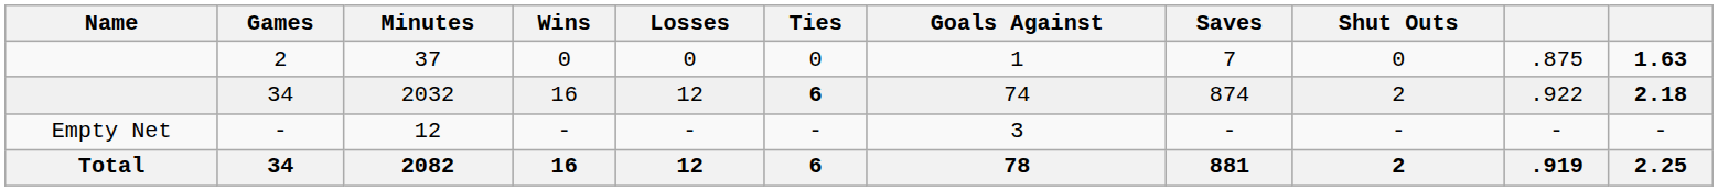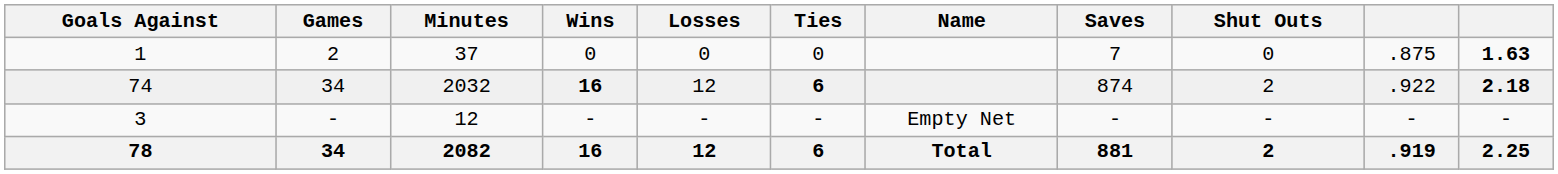columns swapped: Name <-> Goals Against
34 / 2032 | Wins: normal -> bold
